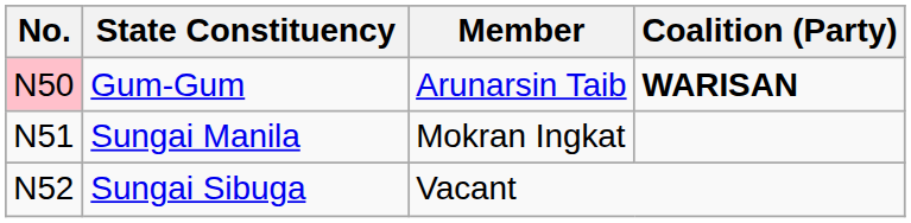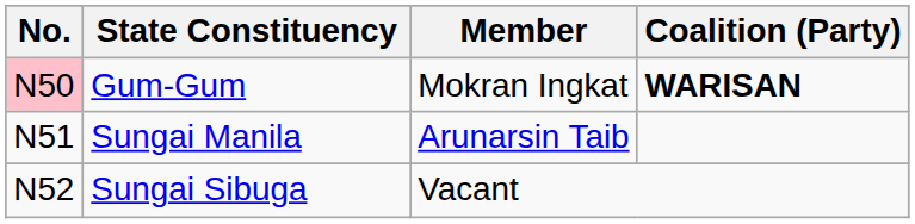Gum-Gum | Member: Arunarsin Taib -> Mokran Ingkat
Sungai Manila | Member: Mokran Ingkat -> Arunarsin Taib
